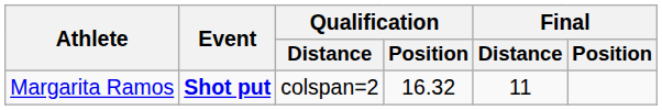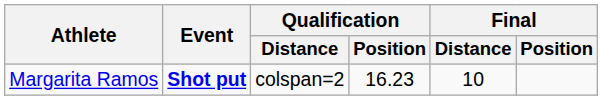Margarita Ramos | Qualification / Position: 16.32 -> 16.23
Margarita Ramos | Final / Distance: 11 -> 10
